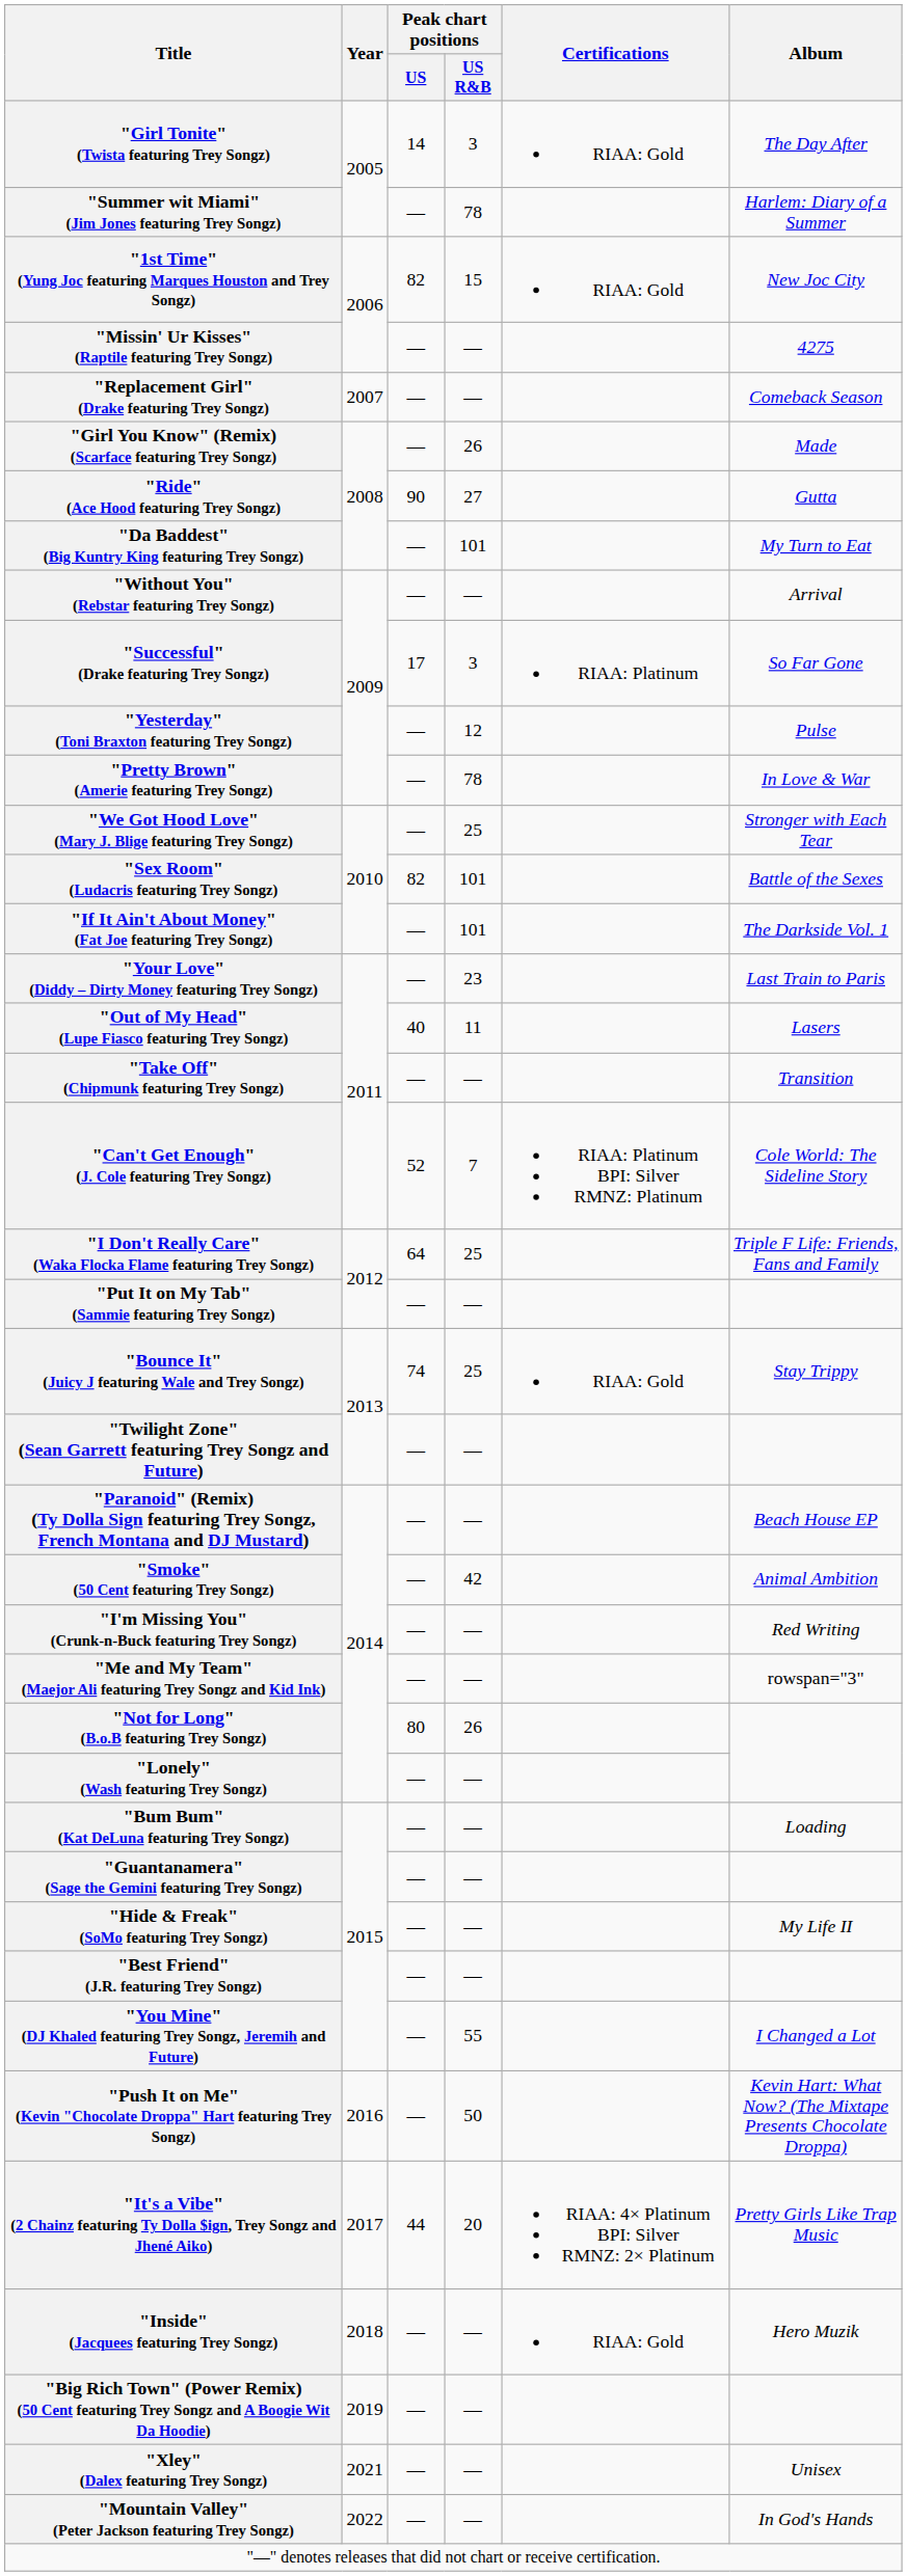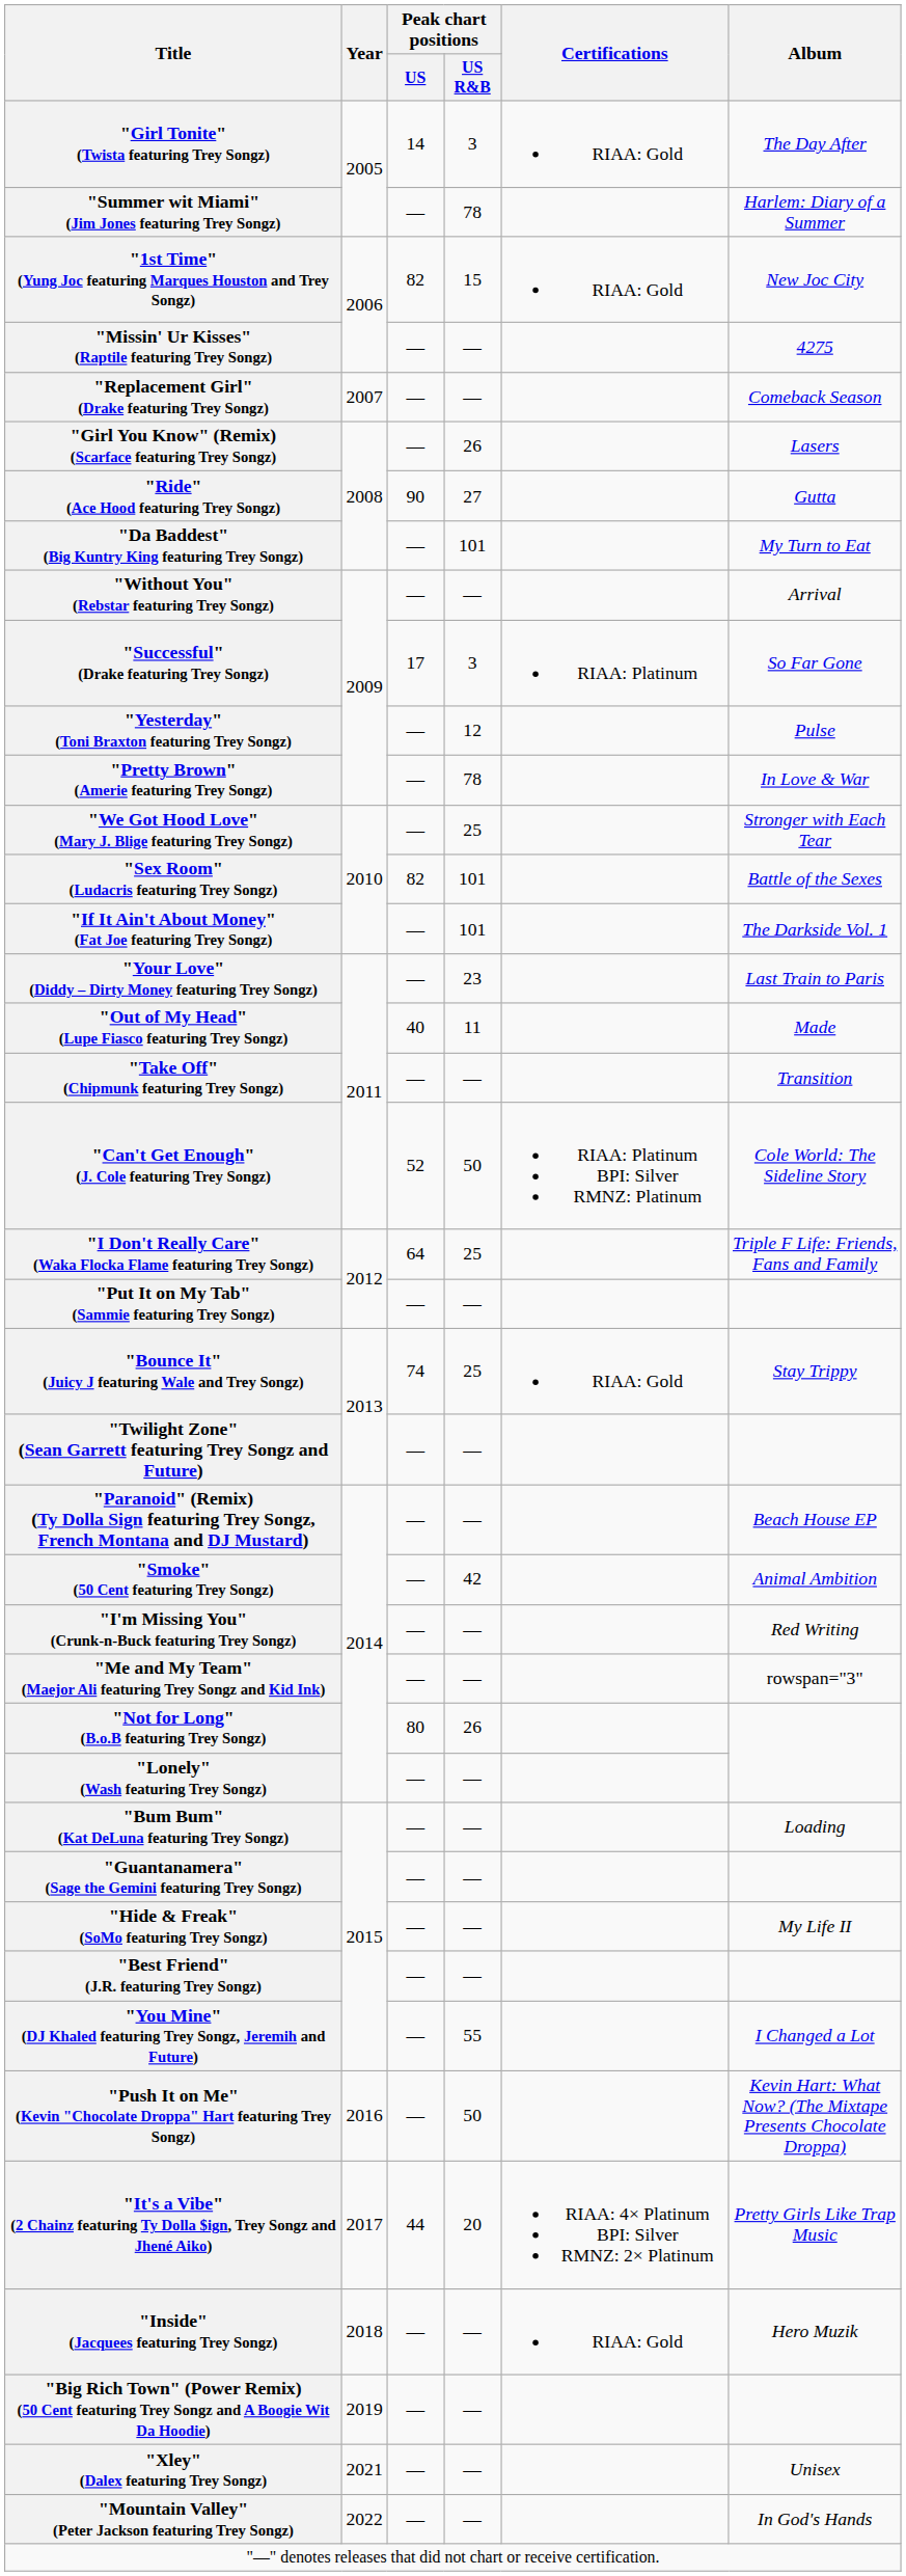"Girl You Know" (Remix) (Scarface featuring Trey Songz) | Album: Made -> Lasers
"Out of My Head" (Lupe Fiasco featuring Trey Songz) | Album: Lasers -> Made
"Can't Get Enough" (J. Cole featuring Trey Songz) | Peak chart positions / US R&B: 7 -> 50
